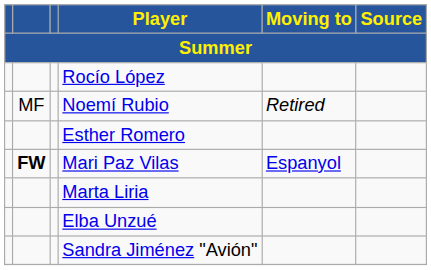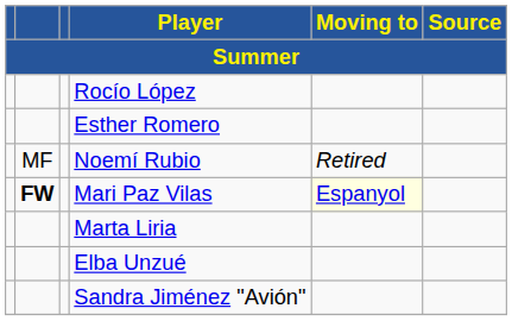rows swapped: Esther Romero <-> Noemí Rubio
Mari Paz Vilas | Moving to: no background -> lightyellow background
